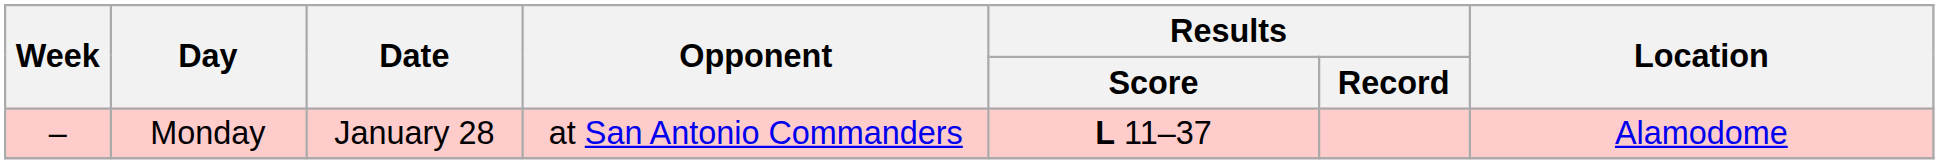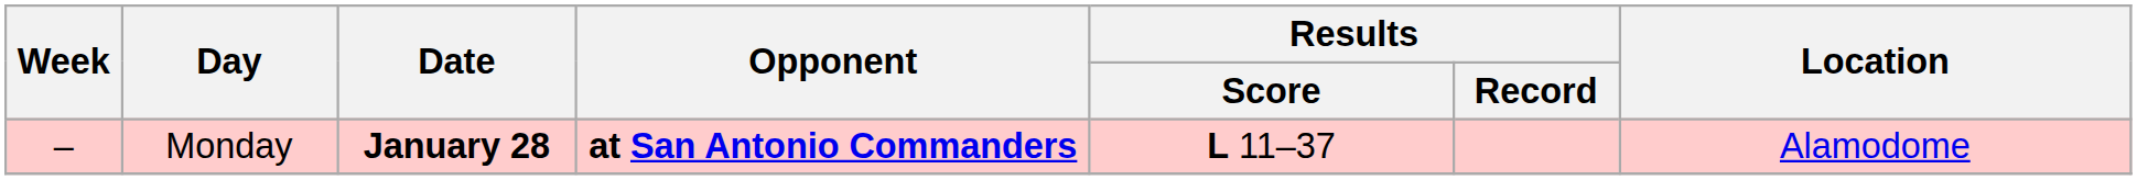Monday | Date: normal -> bold
Monday | Opponent: normal -> bold
